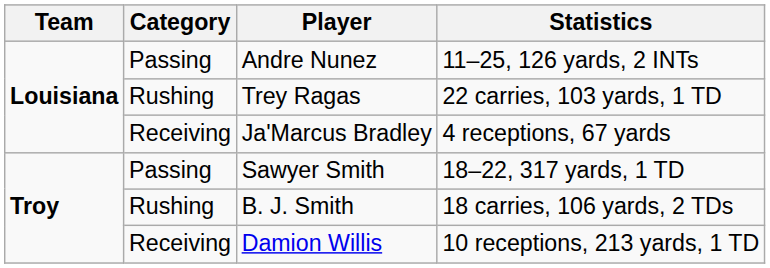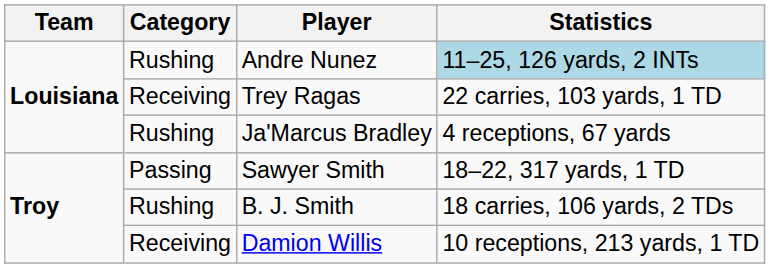Andre Nunez | Category: Passing -> Rushing
Andre Nunez | Statistics: no background -> lightblue background
Trey Ragas | Category: Rushing -> Receiving
Ja'Marcus Bradley | Category: Receiving -> Rushing
